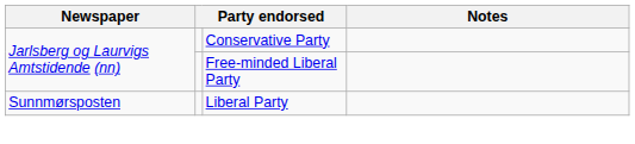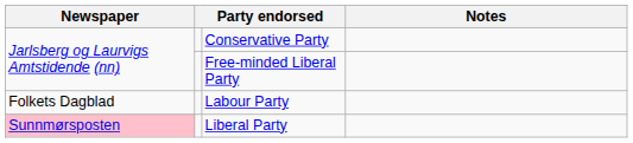+ row: Folkets Dagblad | Labour Party
Liberal Party | Newspaper: no background -> pink background
